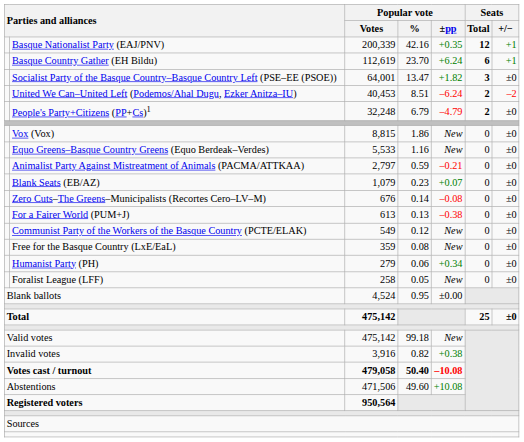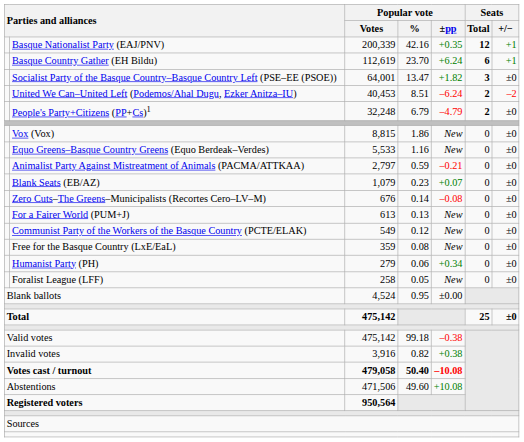For a Fairer World (PUM+J) | Popular vote / ±pp: –0.38 -> New
Valid votes | Popular vote / ±pp: New -> –0.38
